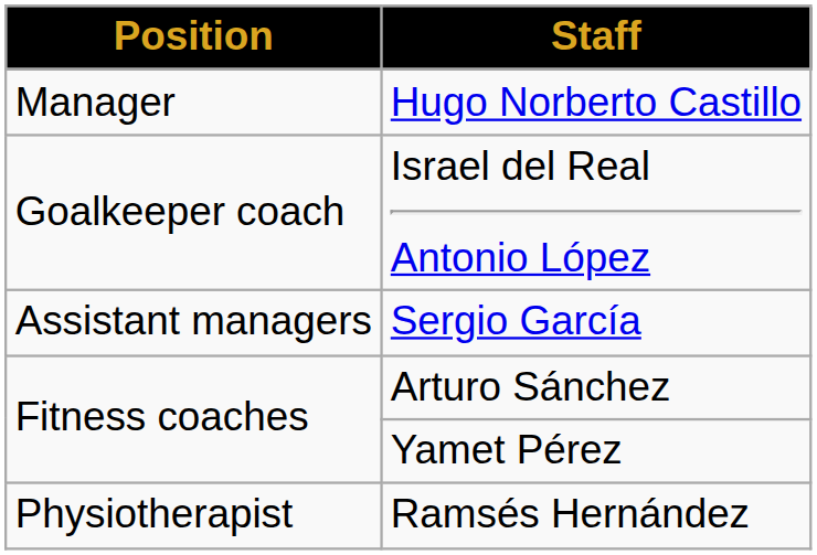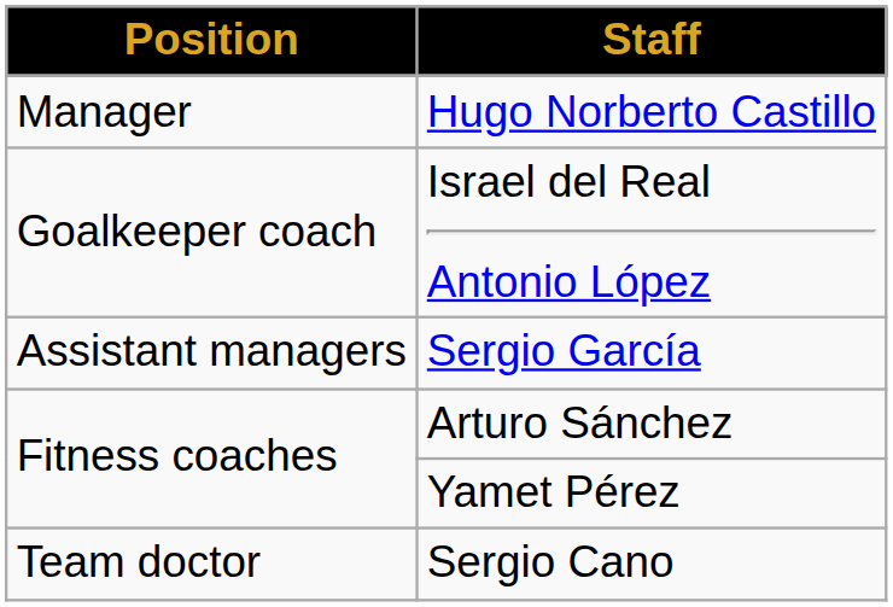- row: Physiotherapist | Ramsés Hernández
+ row: Team doctor | Sergio Cano
